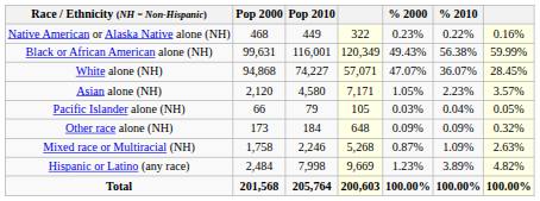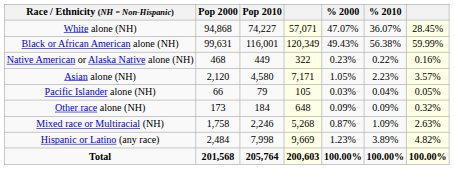rows swapped: White alone (NH) <-> Native American or Alaska Native alone (NH)
